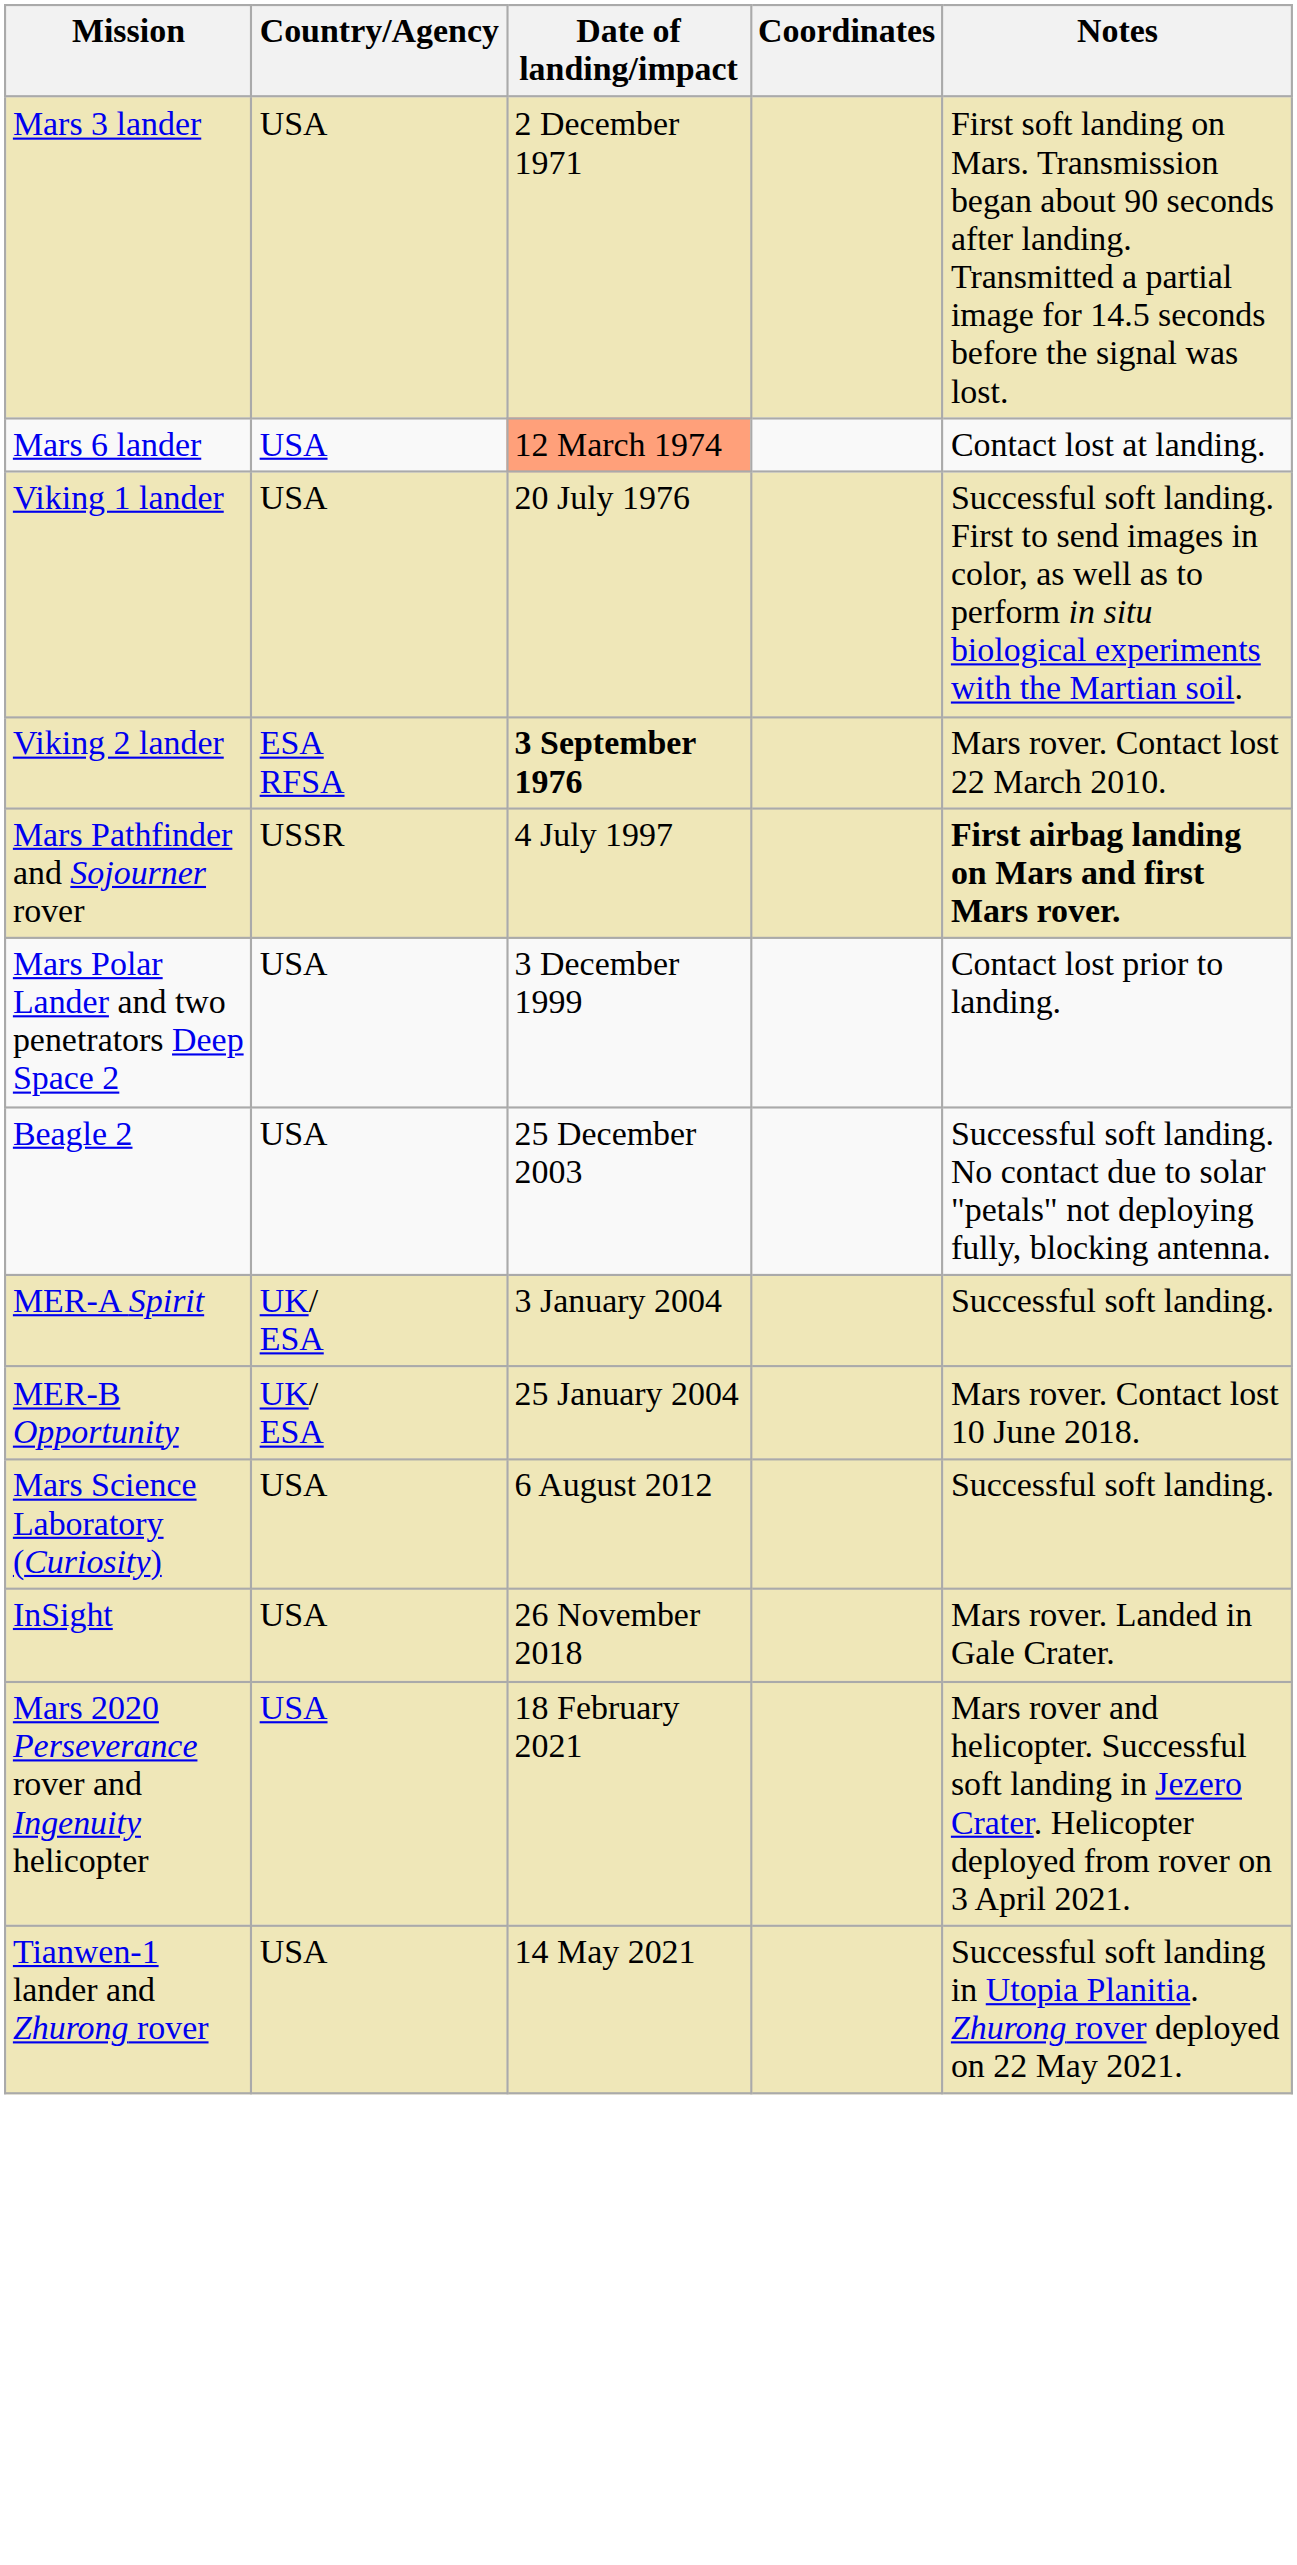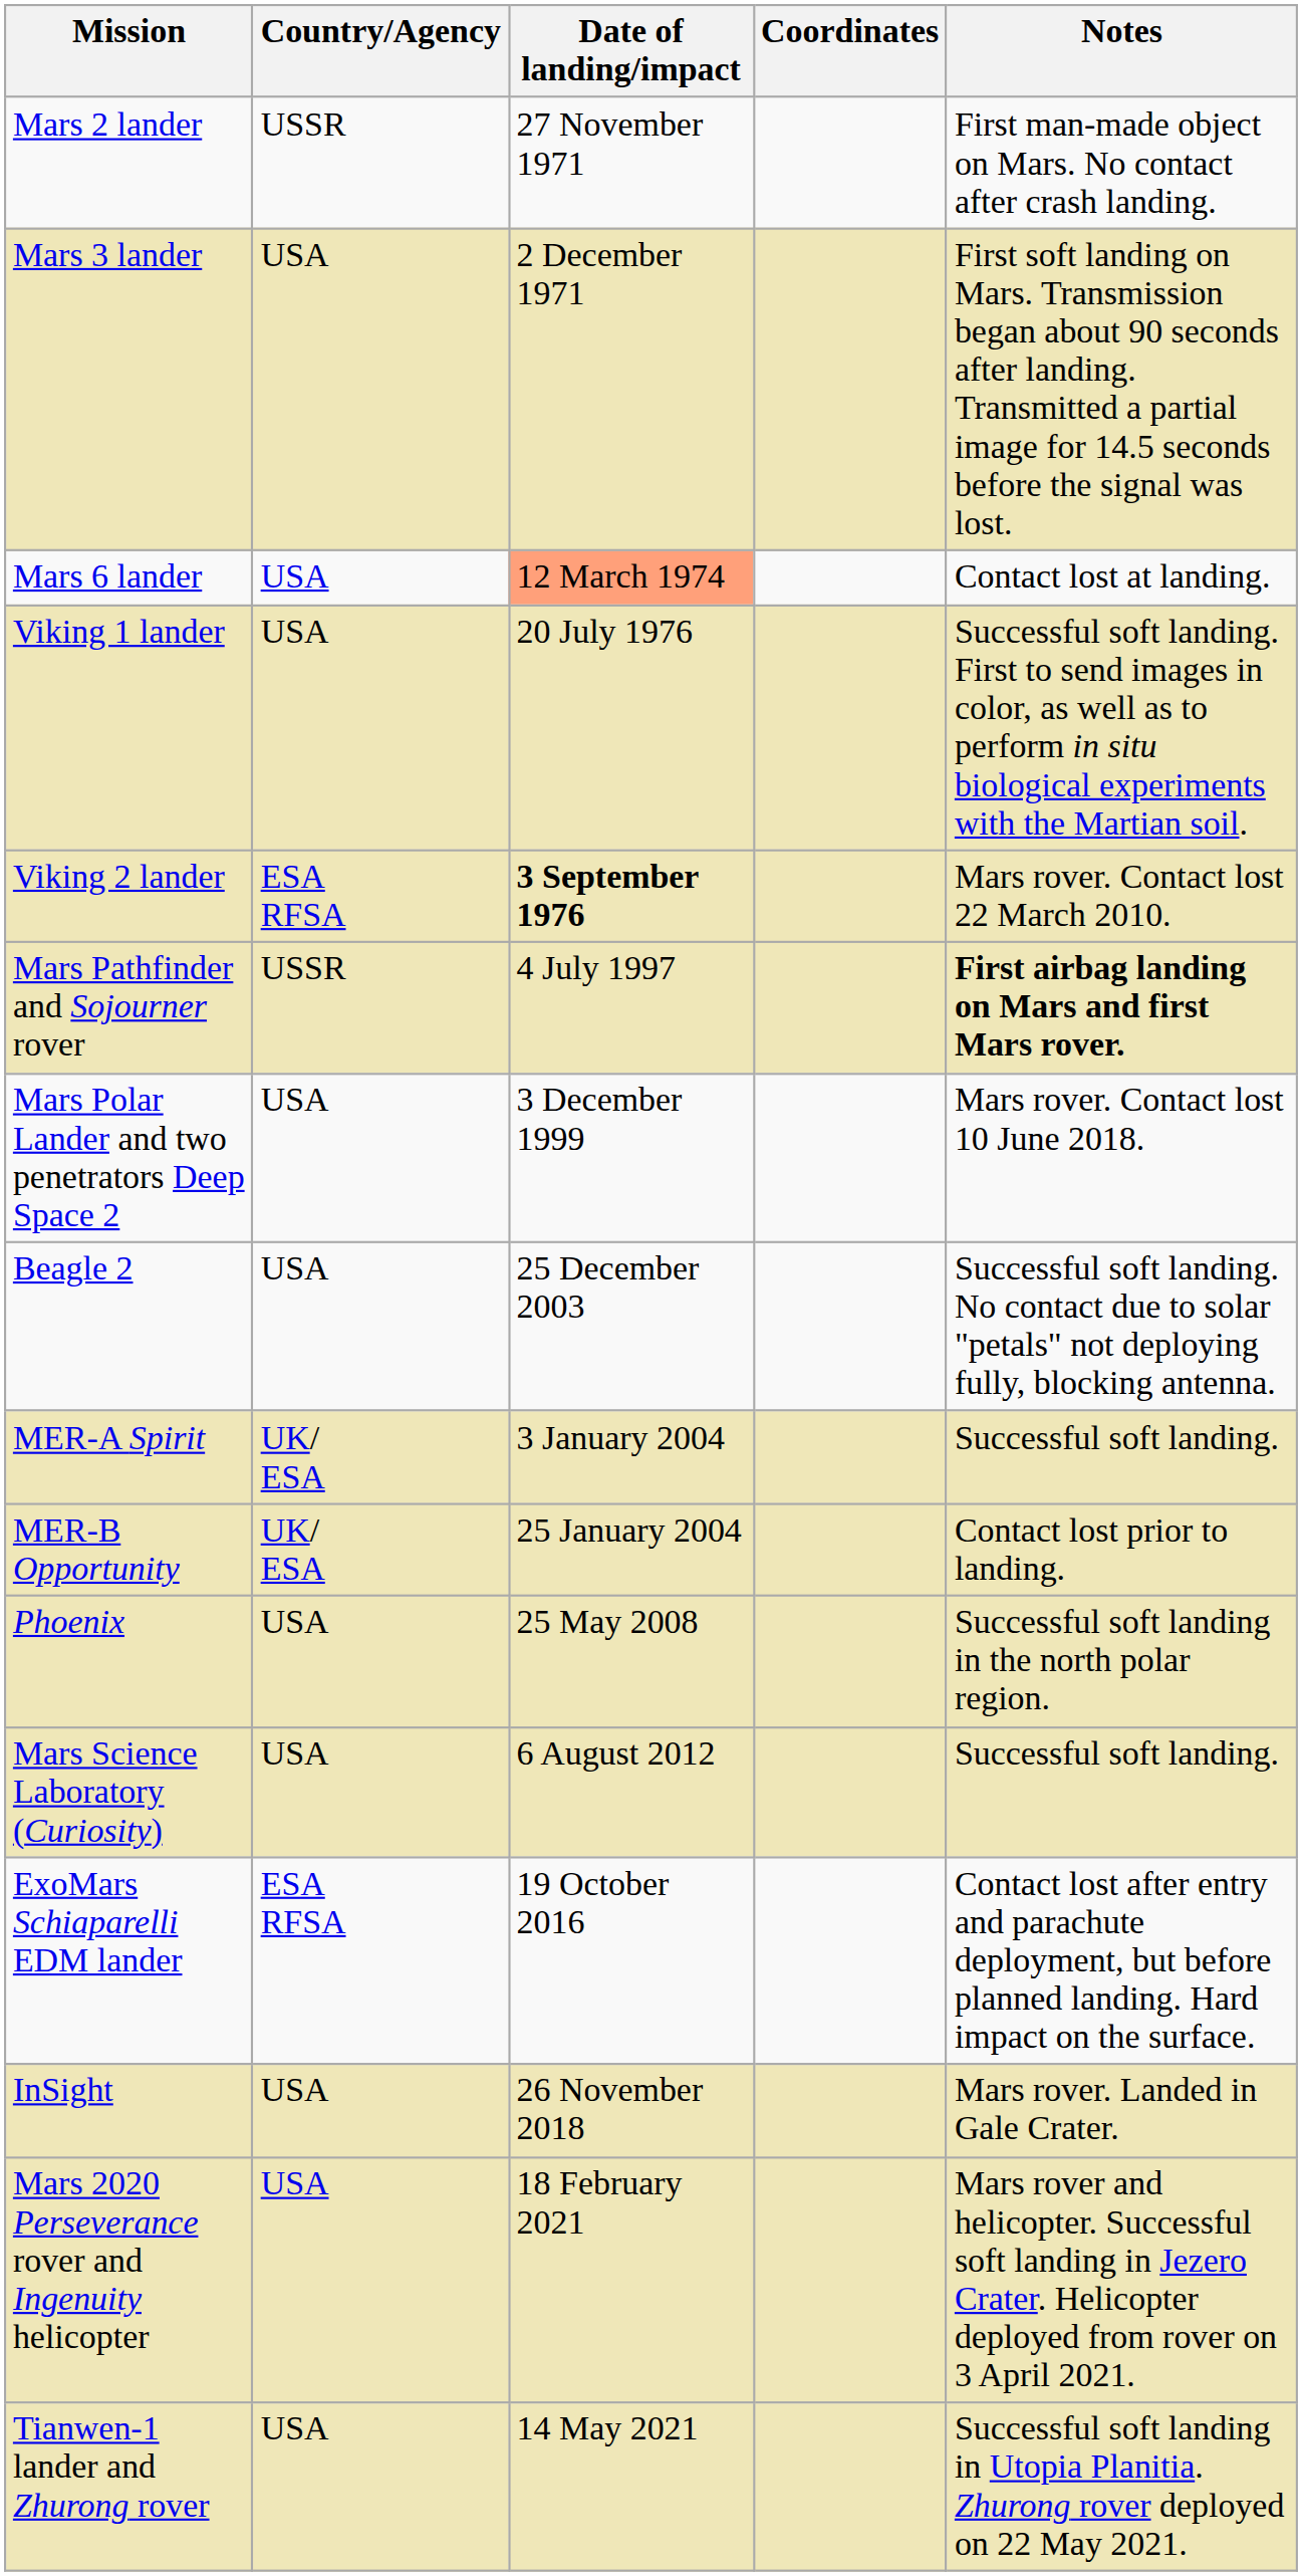+ row: Mars 2 lander | USSR | 27 November 1971 | First man-made object on Mars. No contact after crash landing.
Mars Polar Lander and two penetrators Deep Space 2 | Notes: Contact lost prior to landing. -> Mars rover. Contact lost 10 June 2018.
MER-B Opportunity | Notes: Mars rover. Contact lost 10 June 2018. -> Contact lost prior to landing.
+ row: Phoenix | USA | 25 May 2008 | Successful soft landing in the north polar region.
+ row: ExoMars Schiaparelli EDM lander | ESA RFSA | 19 October 2016 | Contact lost after entry and parachute deployment, but before planned landing. Hard impact on the surface.
